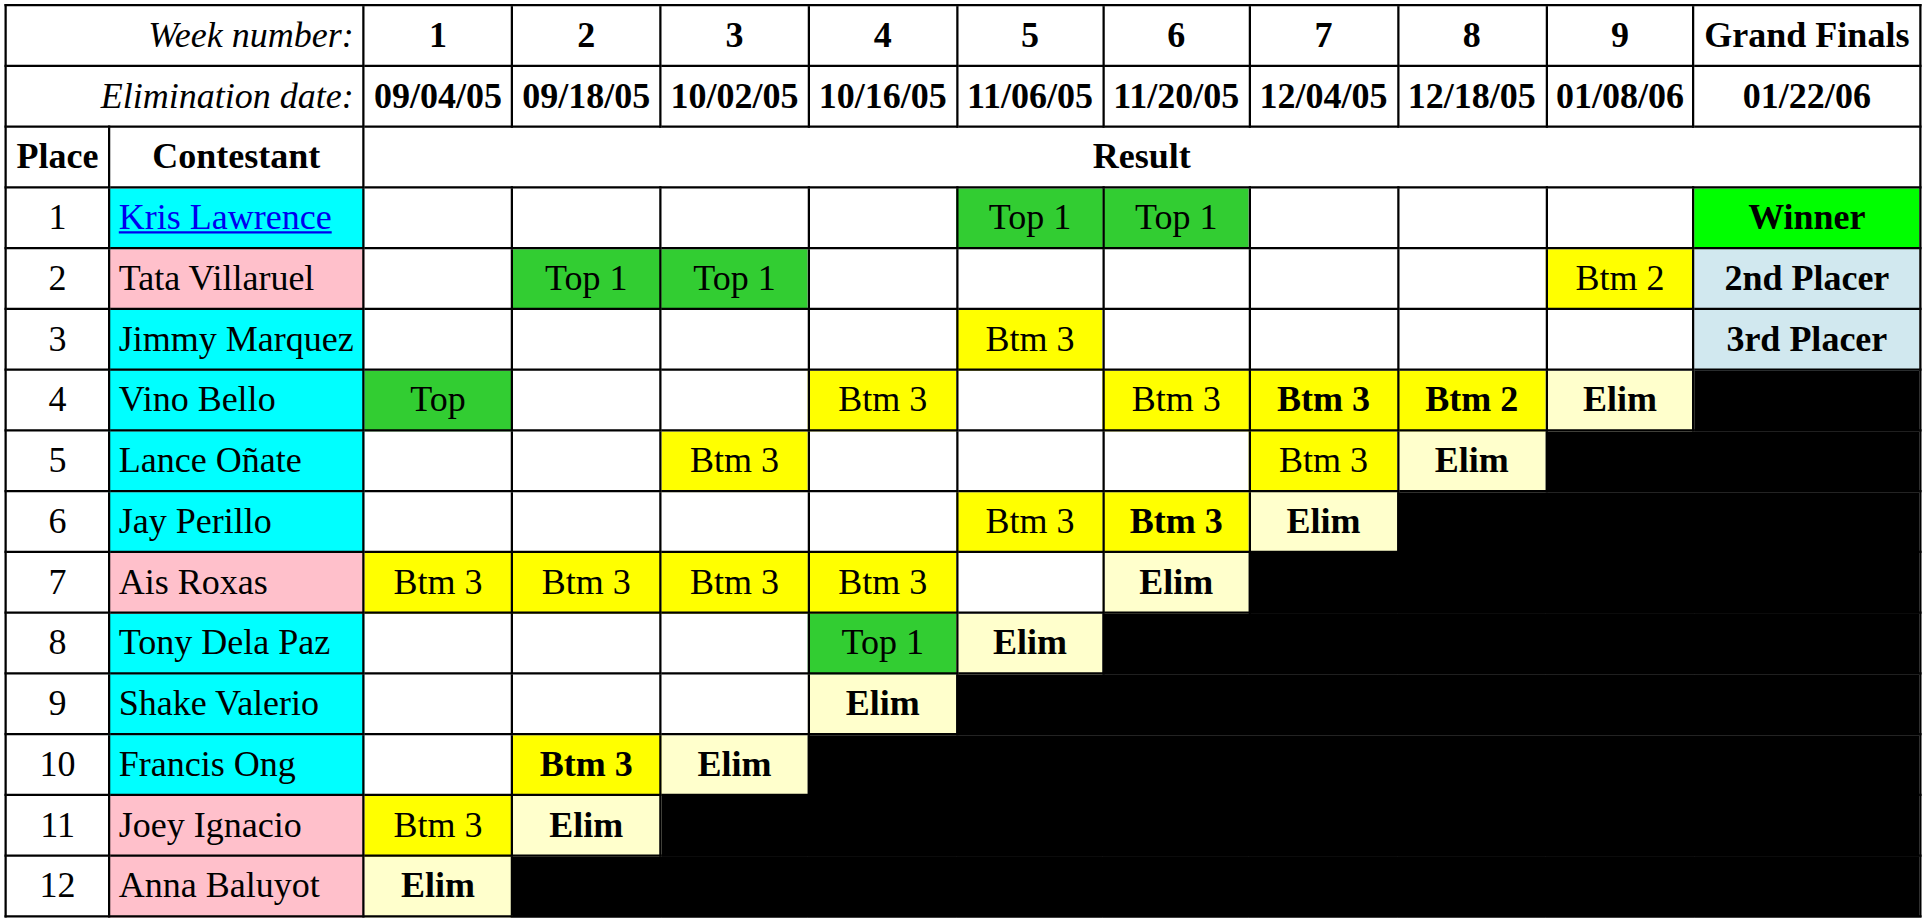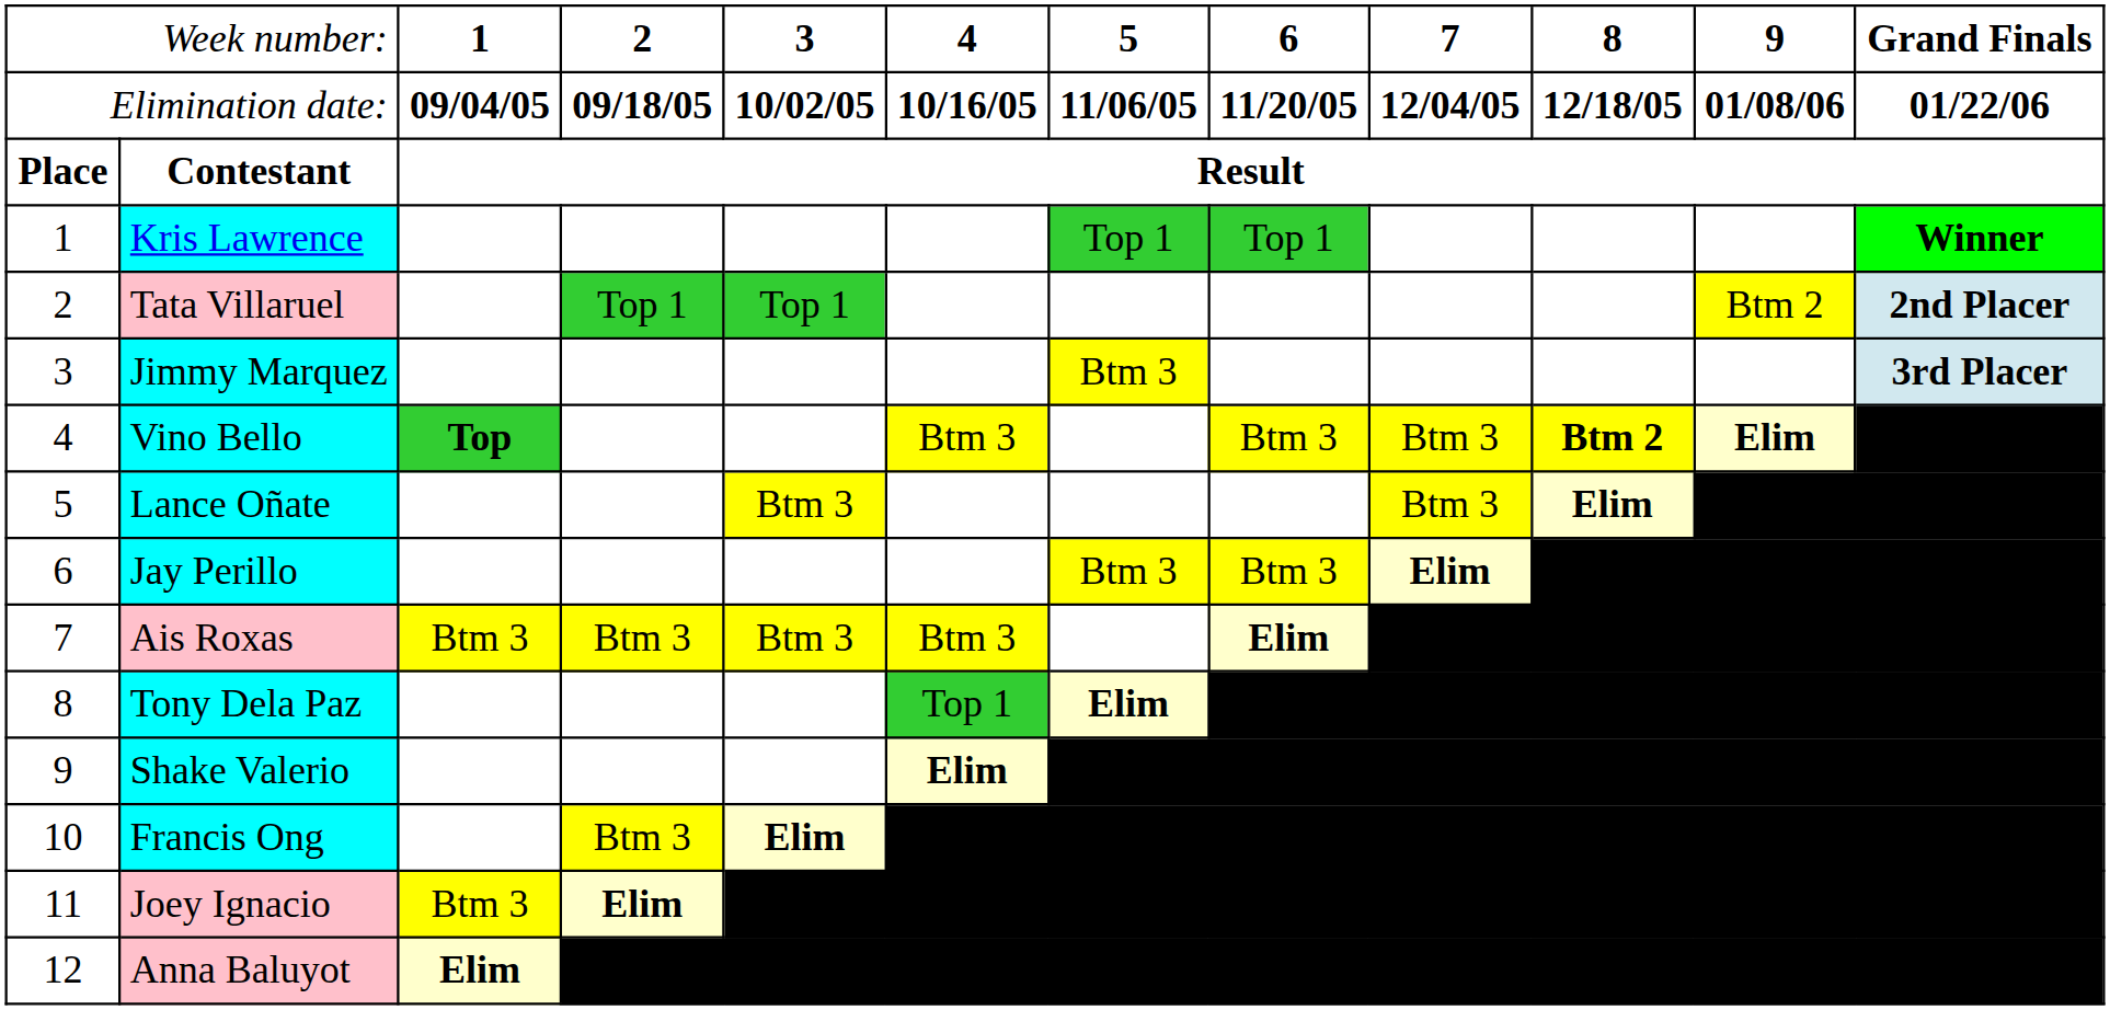Vino Bello | column 3: normal -> bold
Vino Bello | column 9: bold -> normal
Jay Perillo | column 8: bold -> normal
Francis Ong | column 4: bold -> normal
